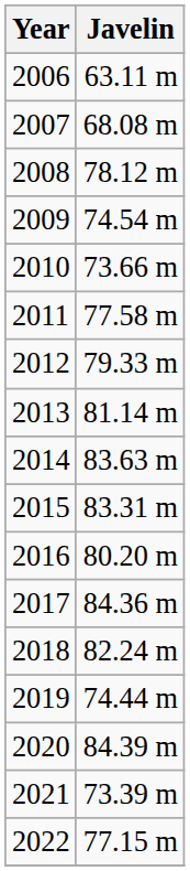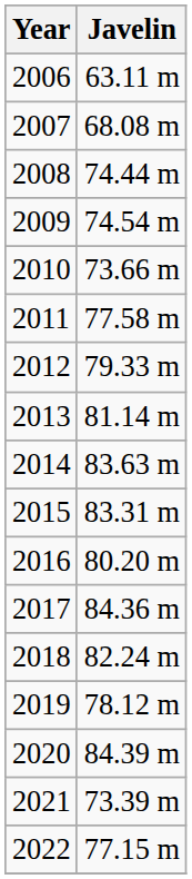2008 | Javelin: 78.12 m -> 74.44 m
2019 | Javelin: 74.44 m -> 78.12 m
